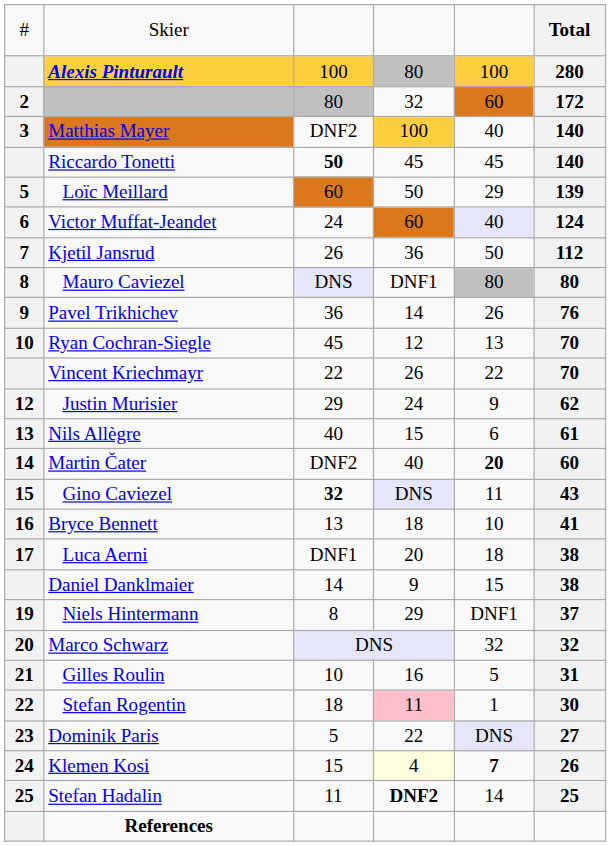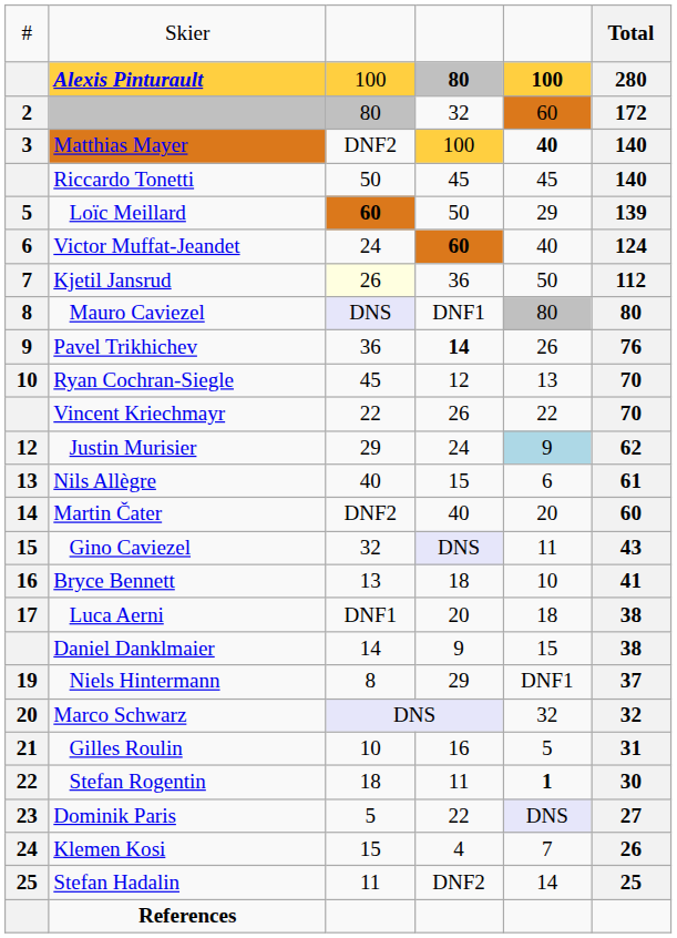Alexis Pinturault | column 4: normal -> bold
Alexis Pinturault | column 5: normal -> bold
Matthias Mayer | column 5: normal -> bold
Riccardo Tonetti | column 3: bold -> normal
Loïc Meillard | column 3: normal -> bold
Victor Muffat-Jeandet | column 4: normal -> bold
Victor Muffat-Jeandet | column 5: lavender background -> no background
Kjetil Jansrud | column 3: no background -> lightyellow background
Pavel Trikhichev | column 4: normal -> bold
Justin Murisier | column 5: no background -> lightblue background
Martin Čater | column 5: bold -> normal
Gino Caviezel | column 3: bold -> normal
Stefan Rogentin | column 4: pink background -> no background
Stefan Rogentin | column 5: normal -> bold
Klemen Kosi | column 4: lightyellow background -> no background
Klemen Kosi | column 5: bold -> normal
Stefan Hadalin | column 4: bold -> normal
